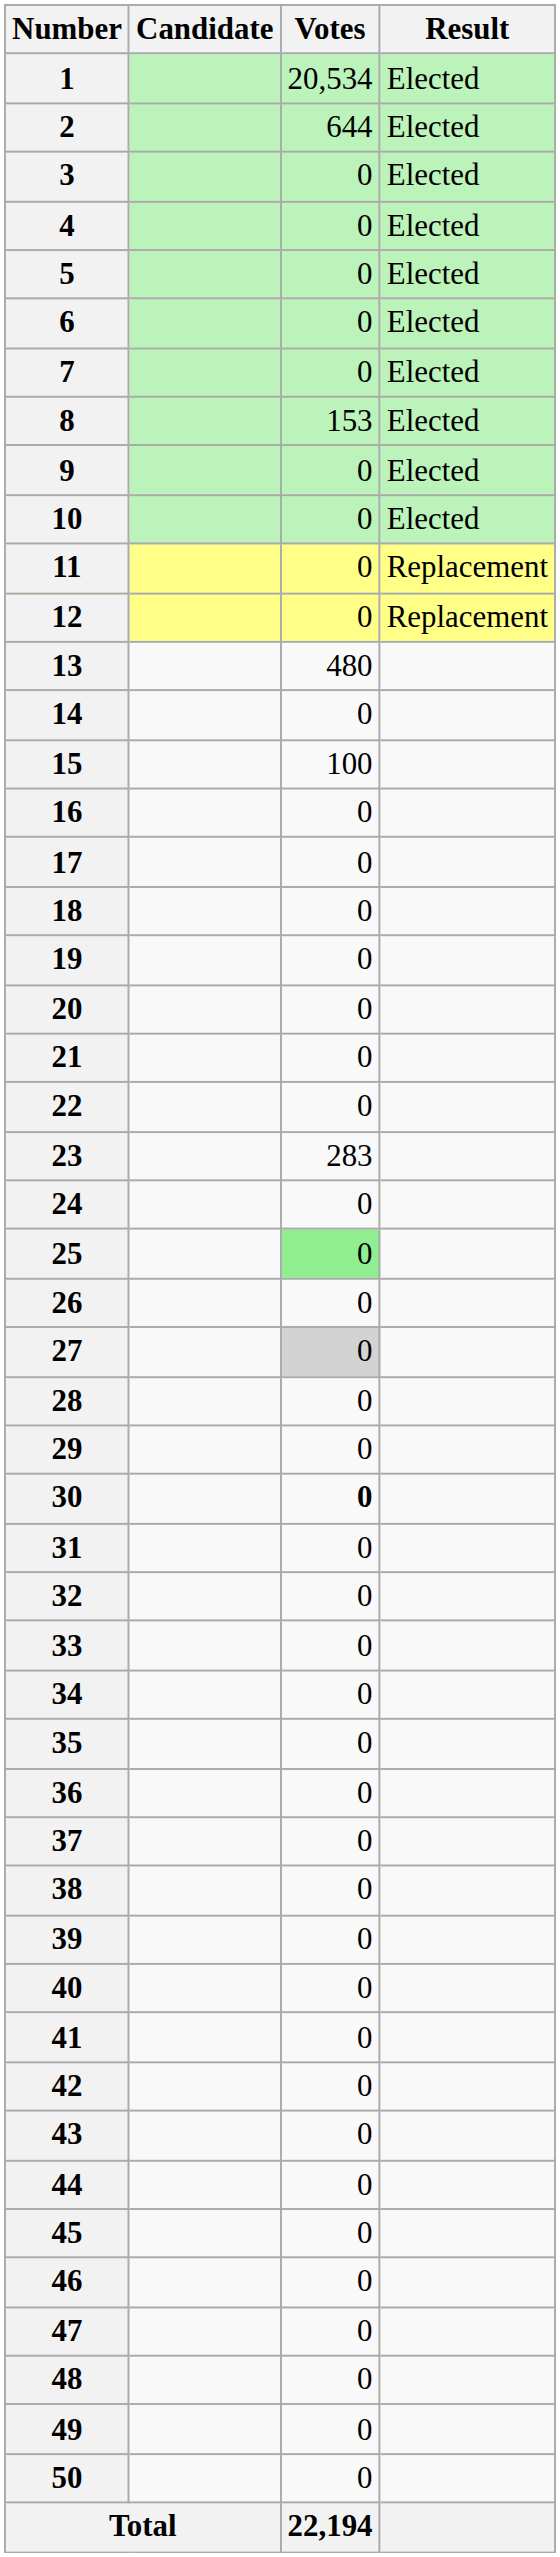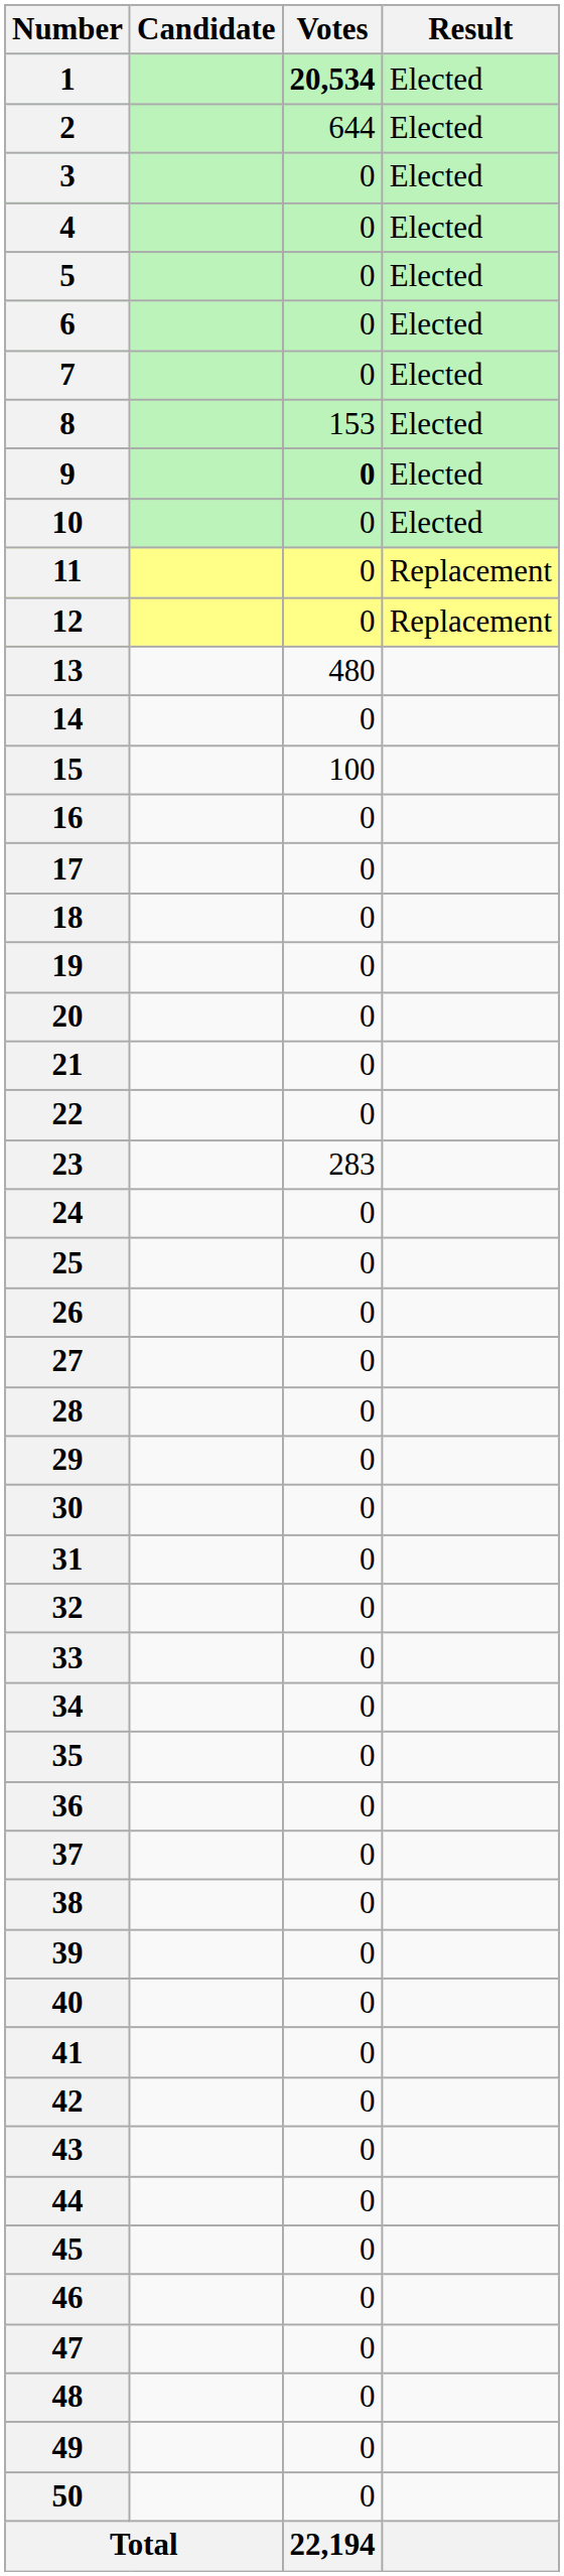1 | Votes: normal -> bold
9 | Votes: normal -> bold
25 | Votes: lightgreen background -> no background
27 | Votes: lightgrey background -> no background
30 | Votes: bold -> normal
